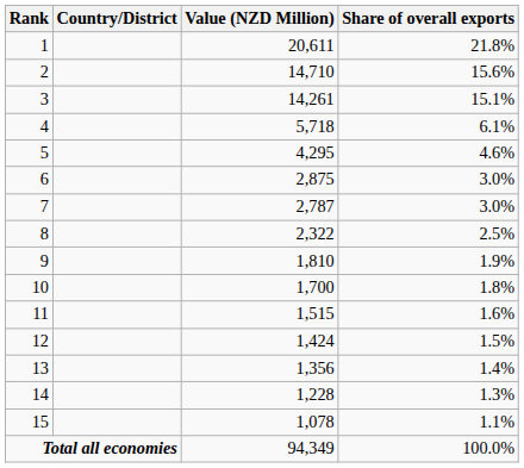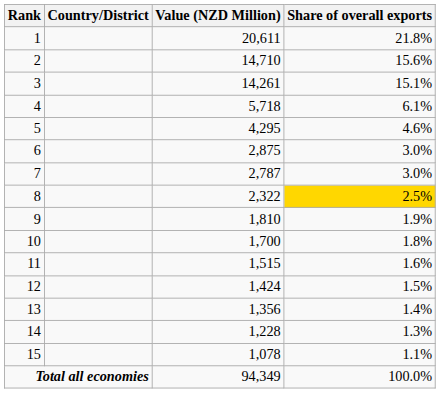8 | Share of overall exports: no background -> gold background
